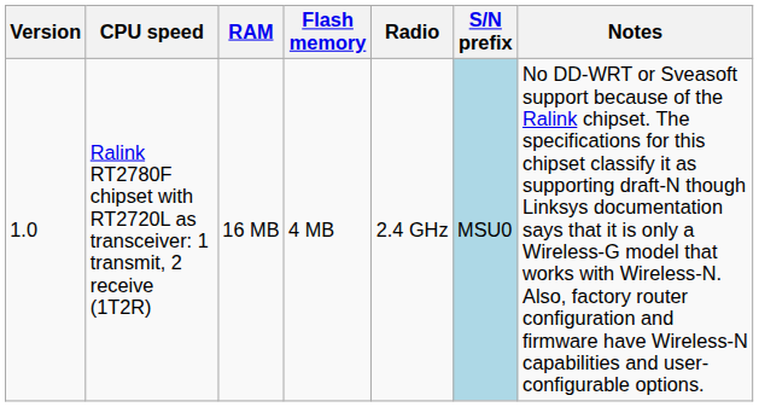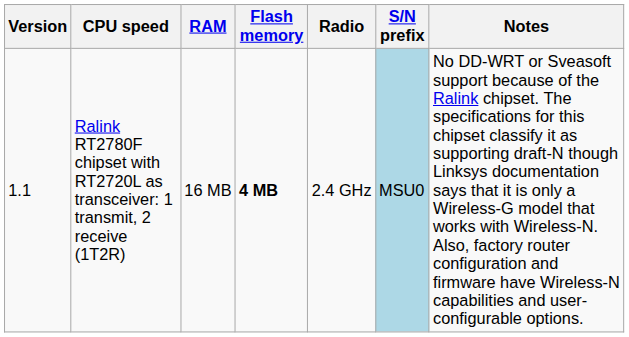row 2 | Version: 1.0 -> 1.1
row 2 | Flash memory: normal -> bold
